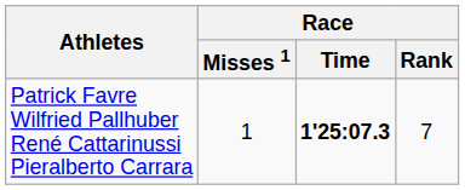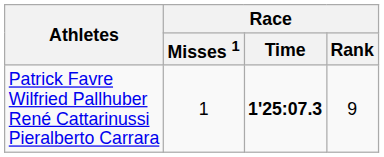row 3 | Race / Rank: 7 -> 9
